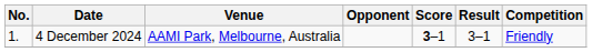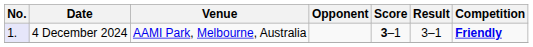4 December 2024 | No.: no background -> lavender background
4 December 2024 | Competition: normal -> bold
